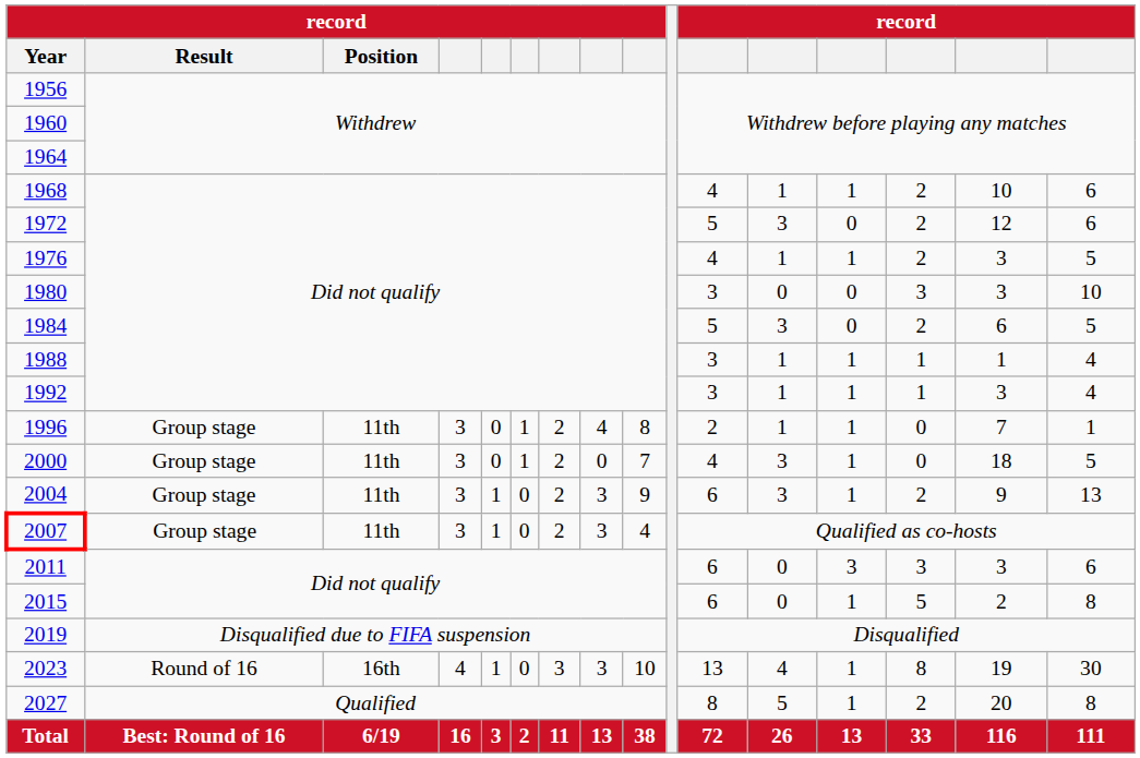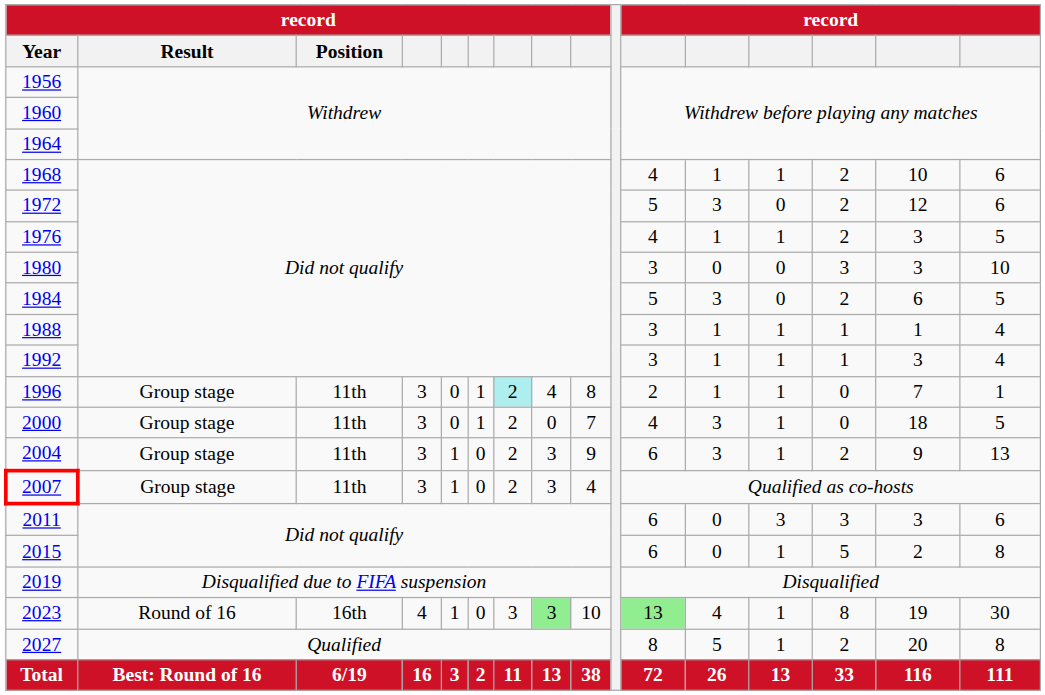1996 | column 7: no background -> paleturquoise background
2023 | column 8: no background -> lightgreen background
2023 | column 11: no background -> lightgreen background
